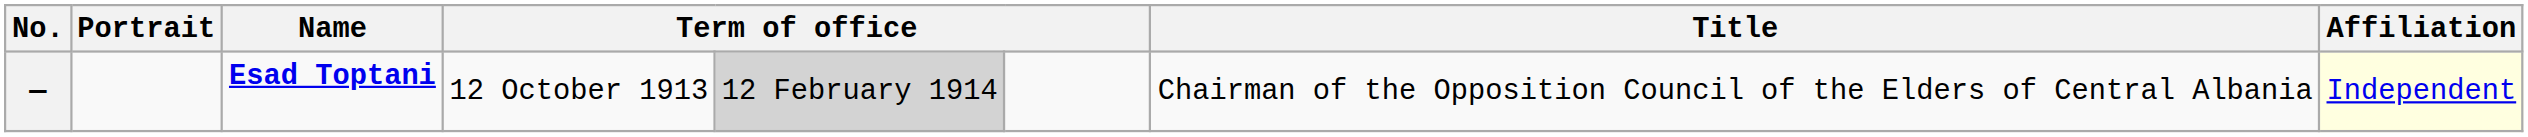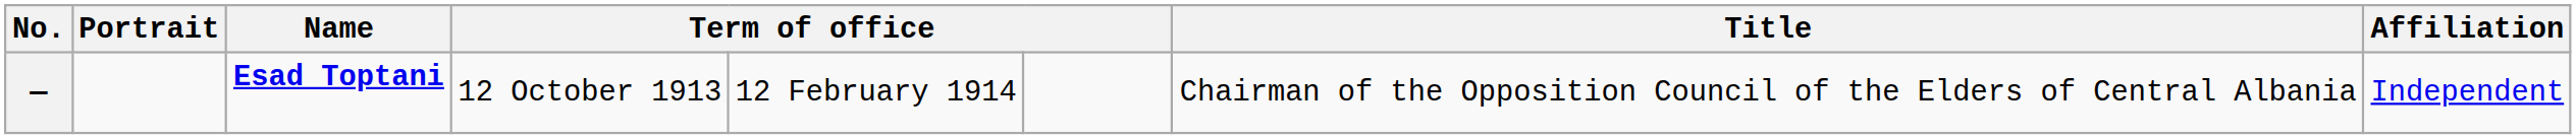— | column 5: lightgrey background -> no background
— | Affiliation: lightyellow background -> no background
